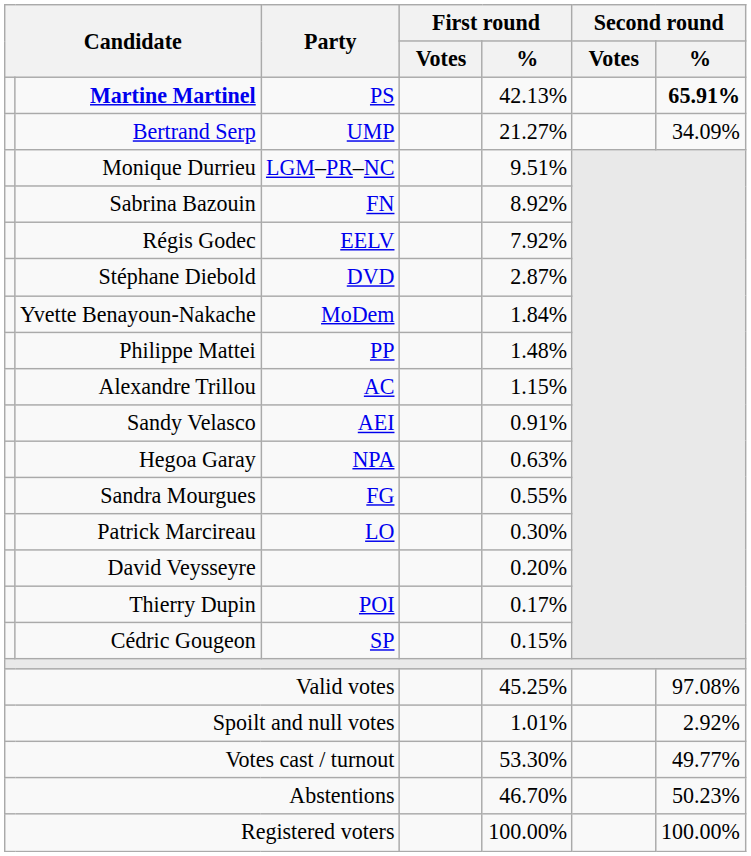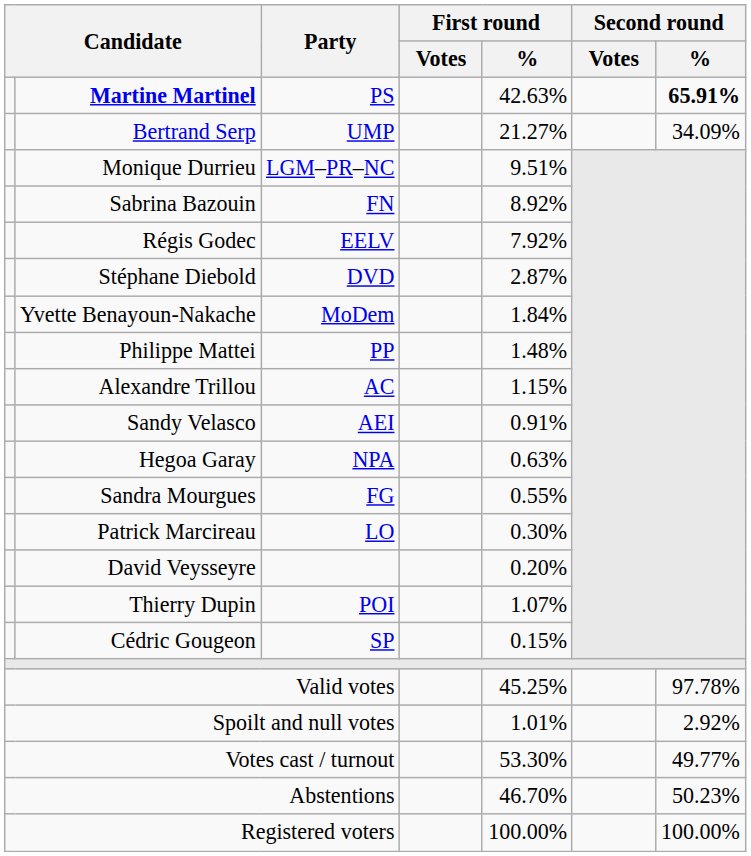Martine Martinel | First round / %: 42.13% -> 42.63%
Thierry Dupin | First round / %: 0.17% -> 1.07%
Valid votes | Second round / %: 97.08% -> 97.78%
